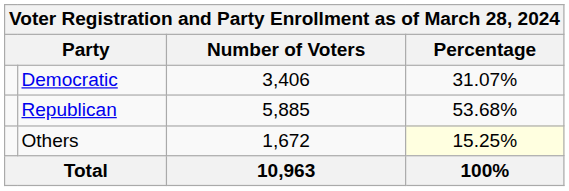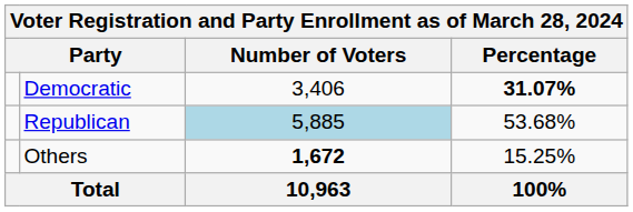Democratic | Percentage: normal -> bold
Republican | Number of Voters: no background -> lightblue background
Others | Number of Voters: normal -> bold
Others | Percentage: lightyellow background -> no background
